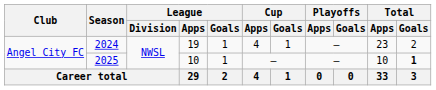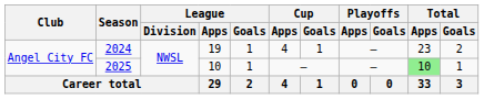2025 | Total / Apps: no background -> lightgreen background
2025 | Total / Goals: bold -> normal
